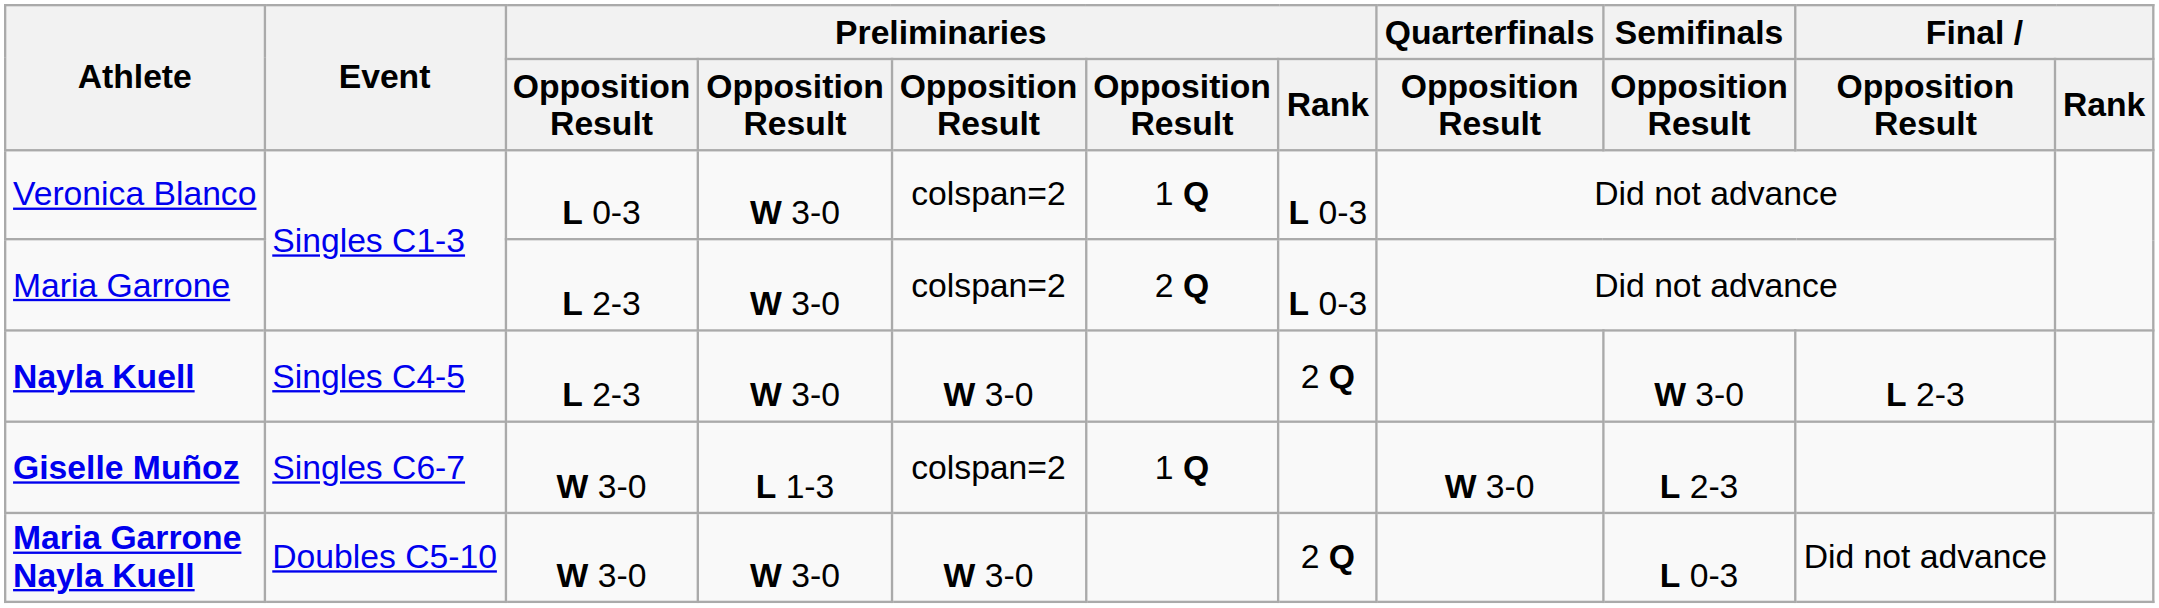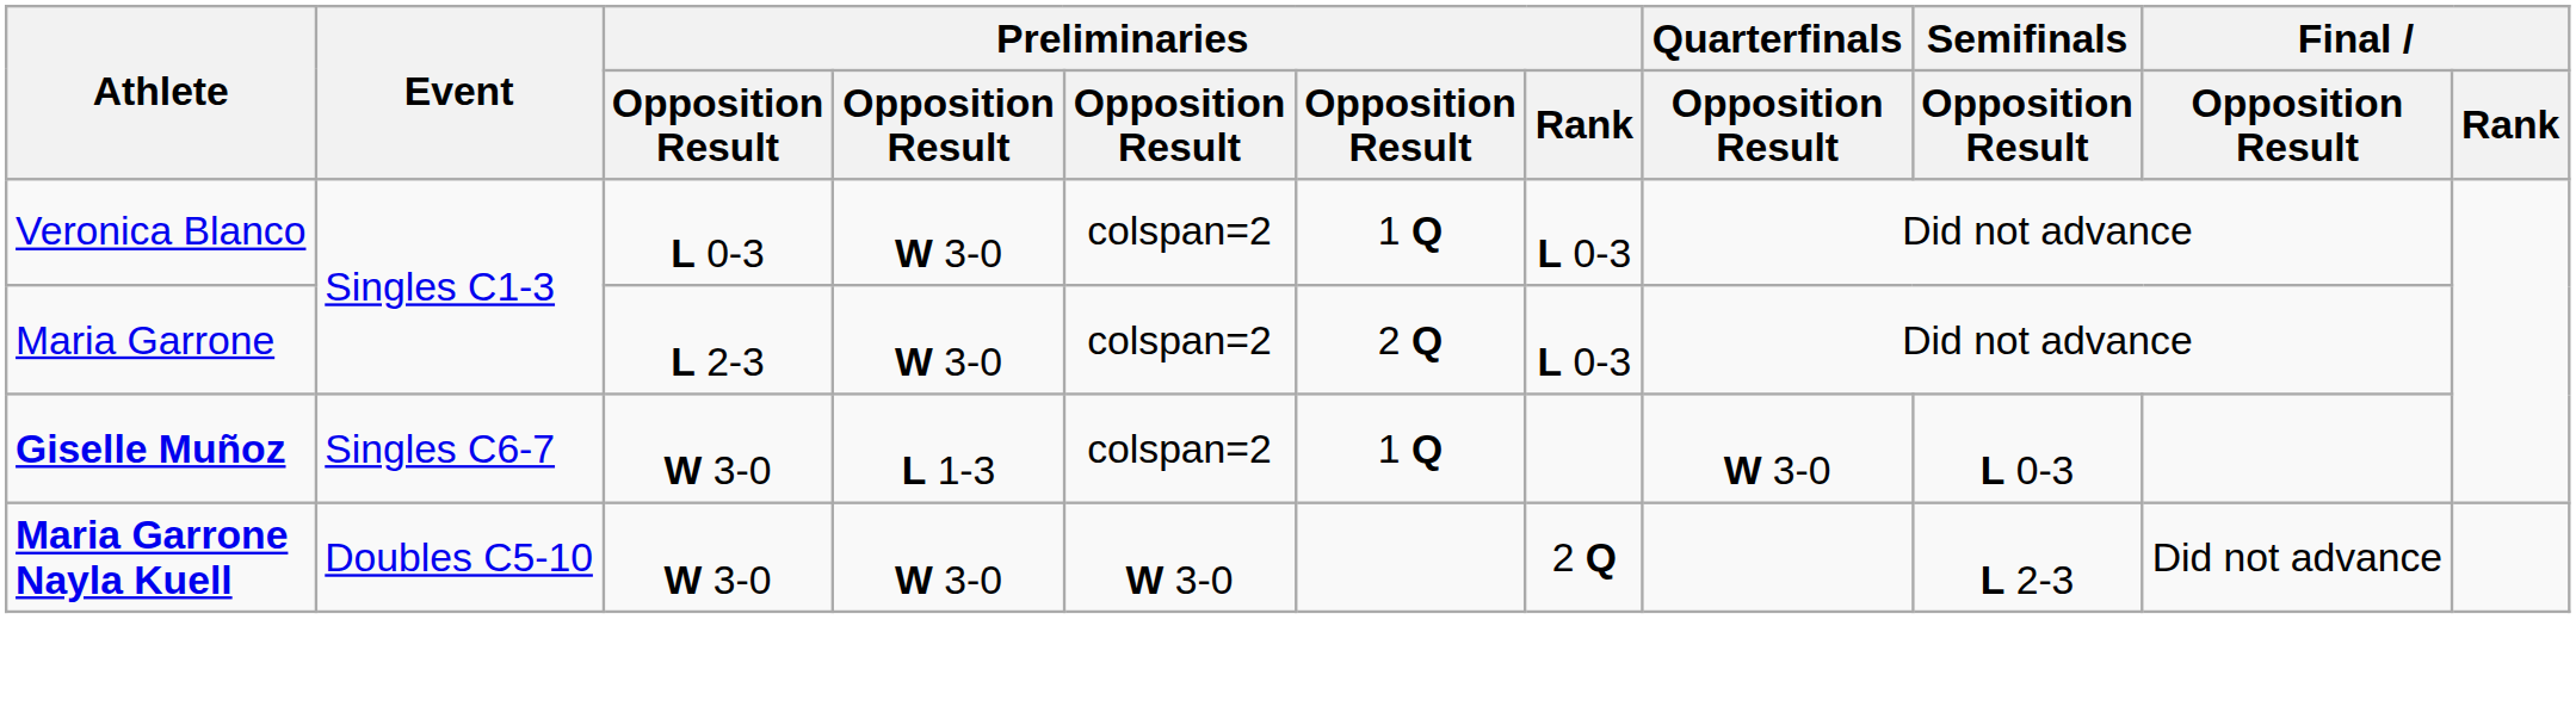- row: Nayla Kuell | Singles C4-5 | L 2-3 | W 3-0 | W 3-0 | 2 Q | W 3-0 | L 2-3
Giselle Muñoz | Semifinals / Opposition Result: L 2-3 -> L 0-3
Maria Garrone Nayla Kuell | Semifinals / Opposition Result: L 0-3 -> L 2-3
